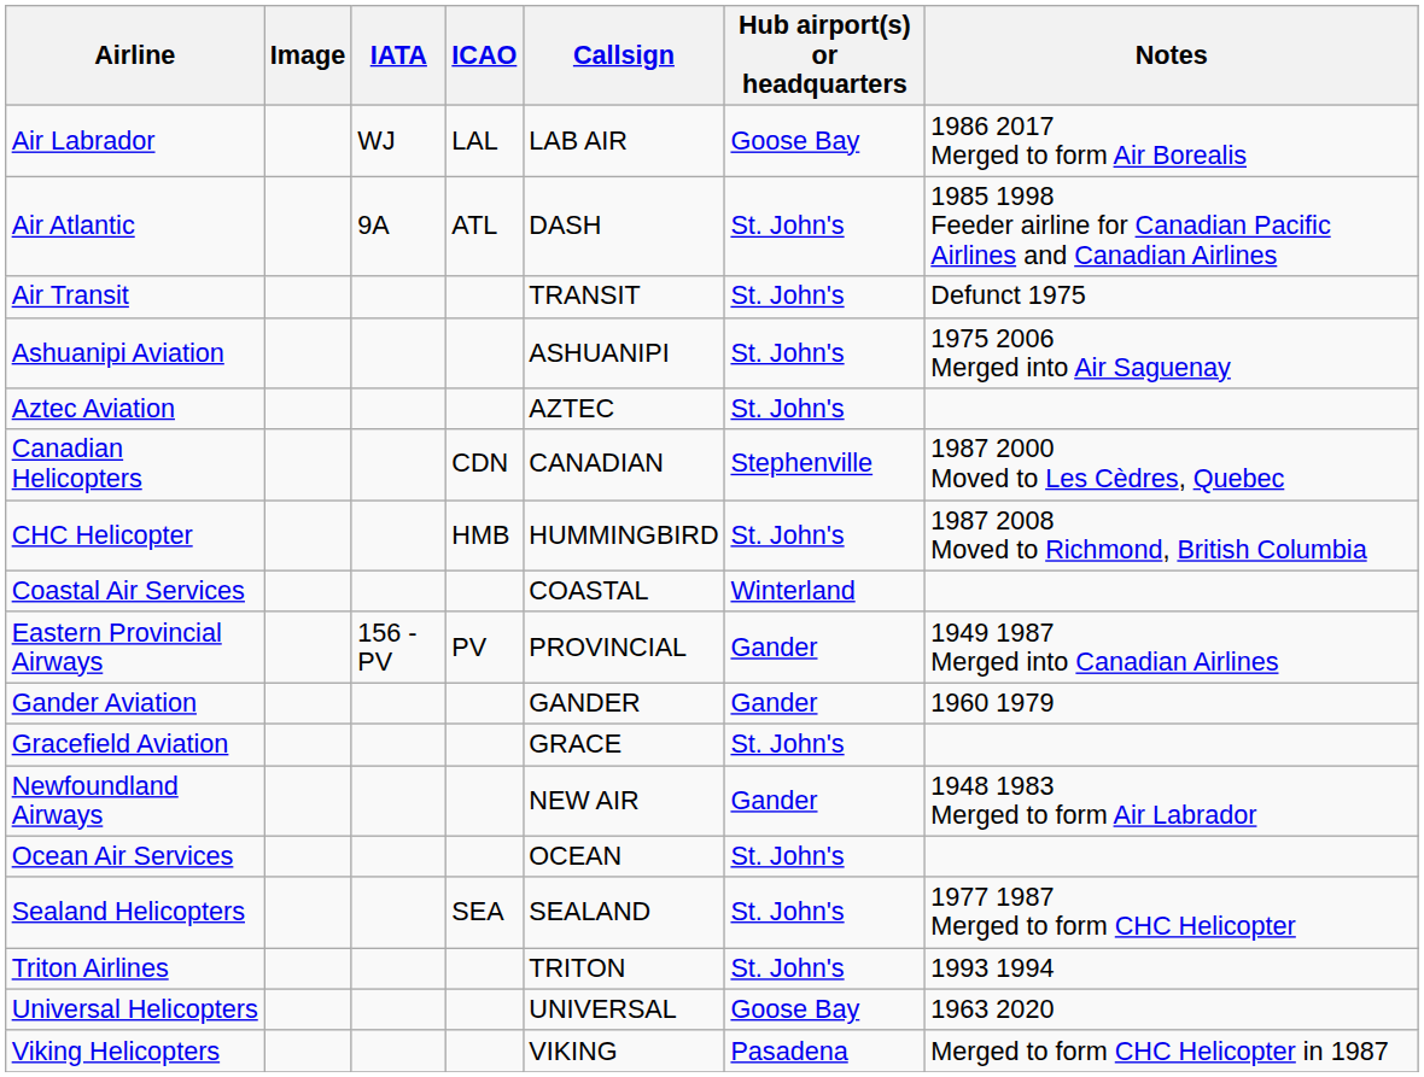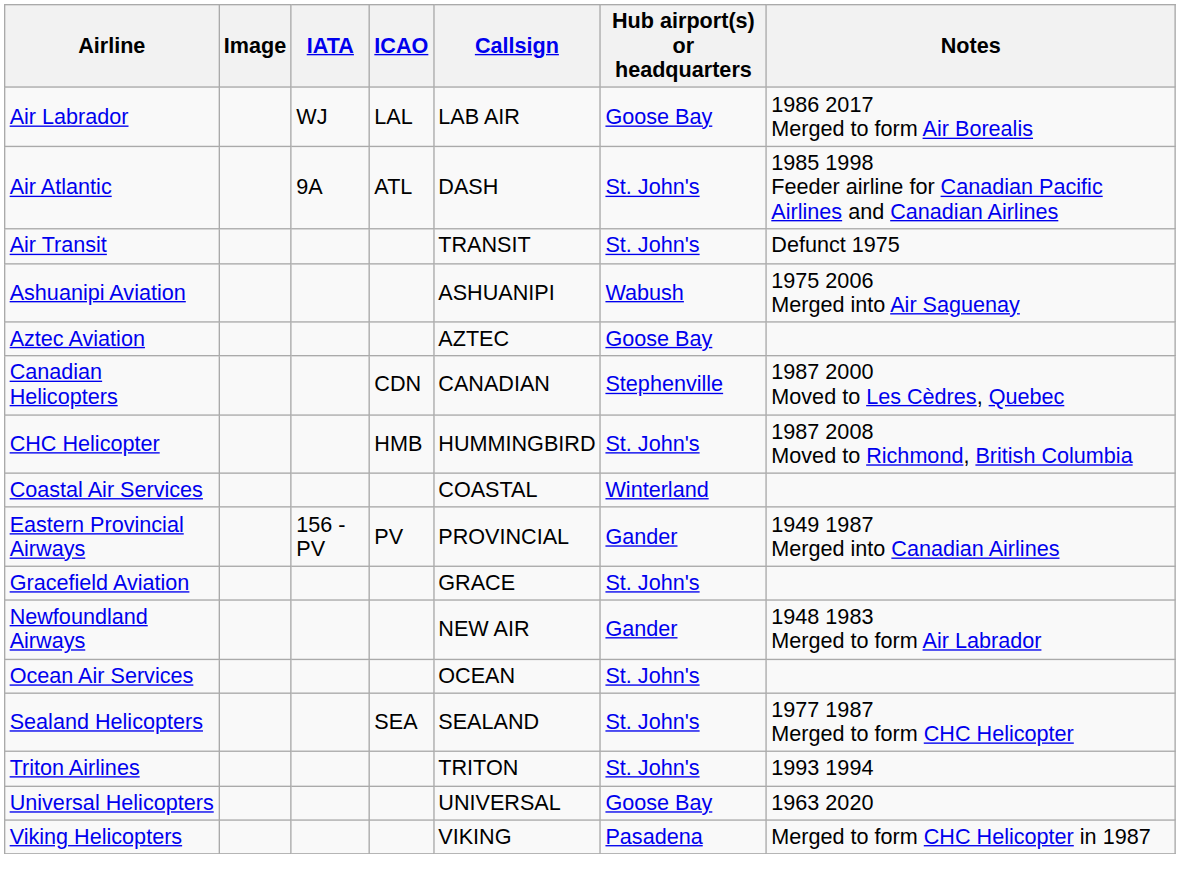Ashuanipi Aviation | Hub airport(s) or headquarters: St. John's -> Wabush
Aztec Aviation | Hub airport(s) or headquarters: St. John's -> Goose Bay
- row: Gander Aviation | GANDER | Gander | 1960 1979
